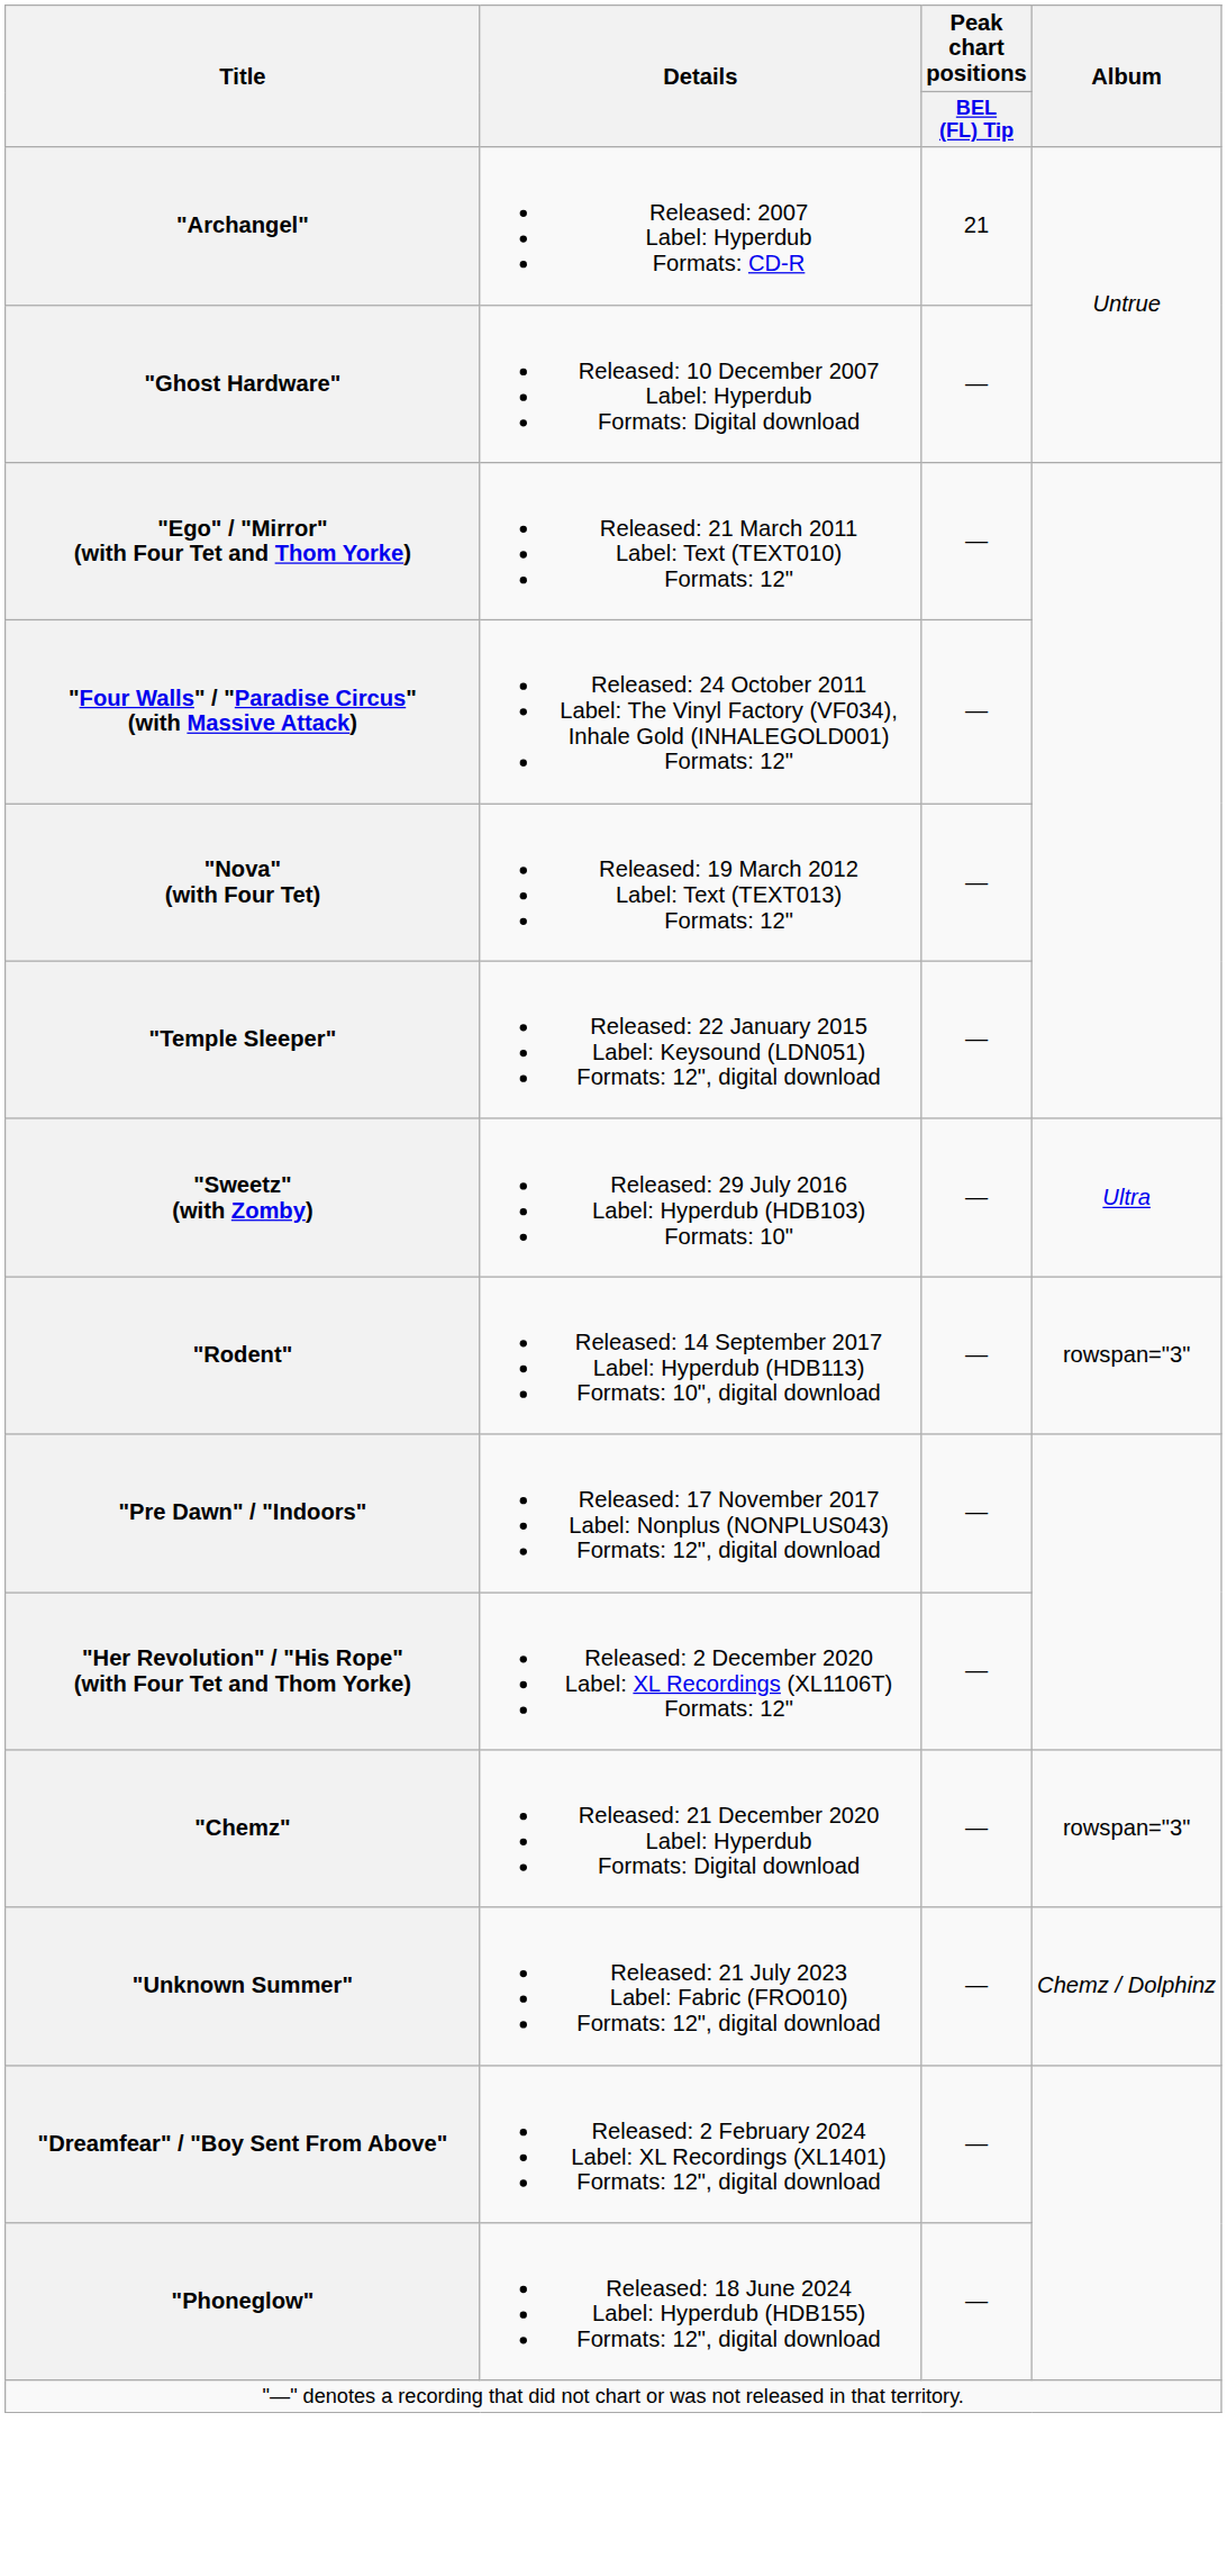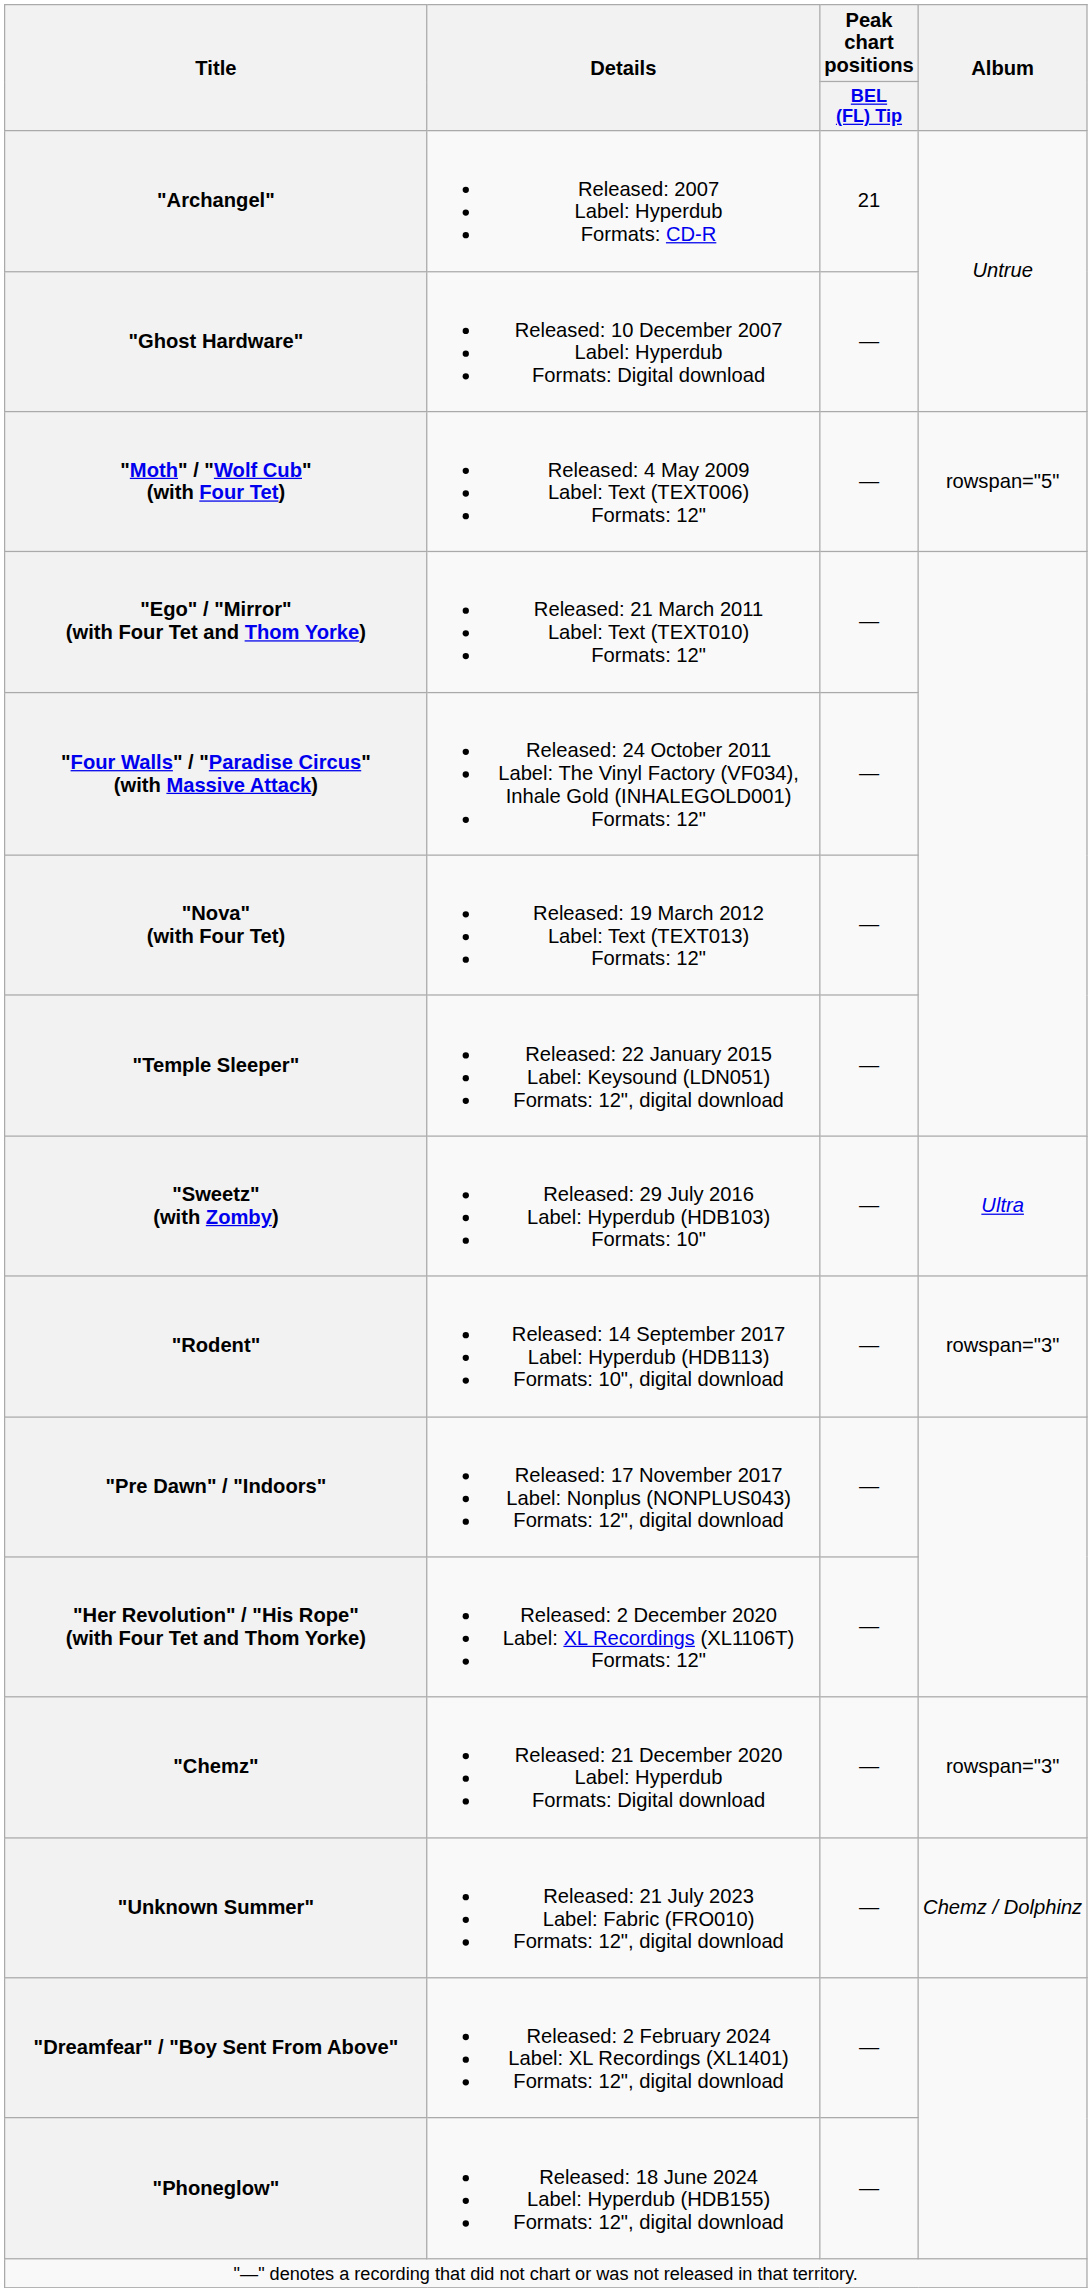+ row: "Moth" / "Wolf Cub" (with Four Tet) | Released: 4 May 2009 Label: Text (TEXT006) Formats: 12" | — | rowspan="5"
